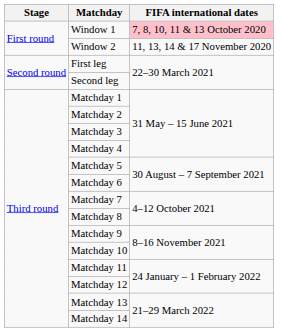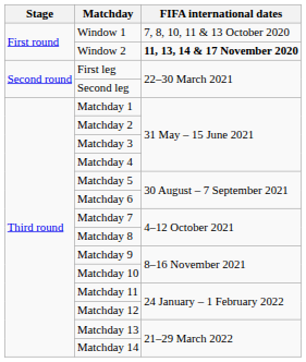Window 1 | FIFA international dates: pink background -> no background
Window 2 | FIFA international dates: normal -> bold
